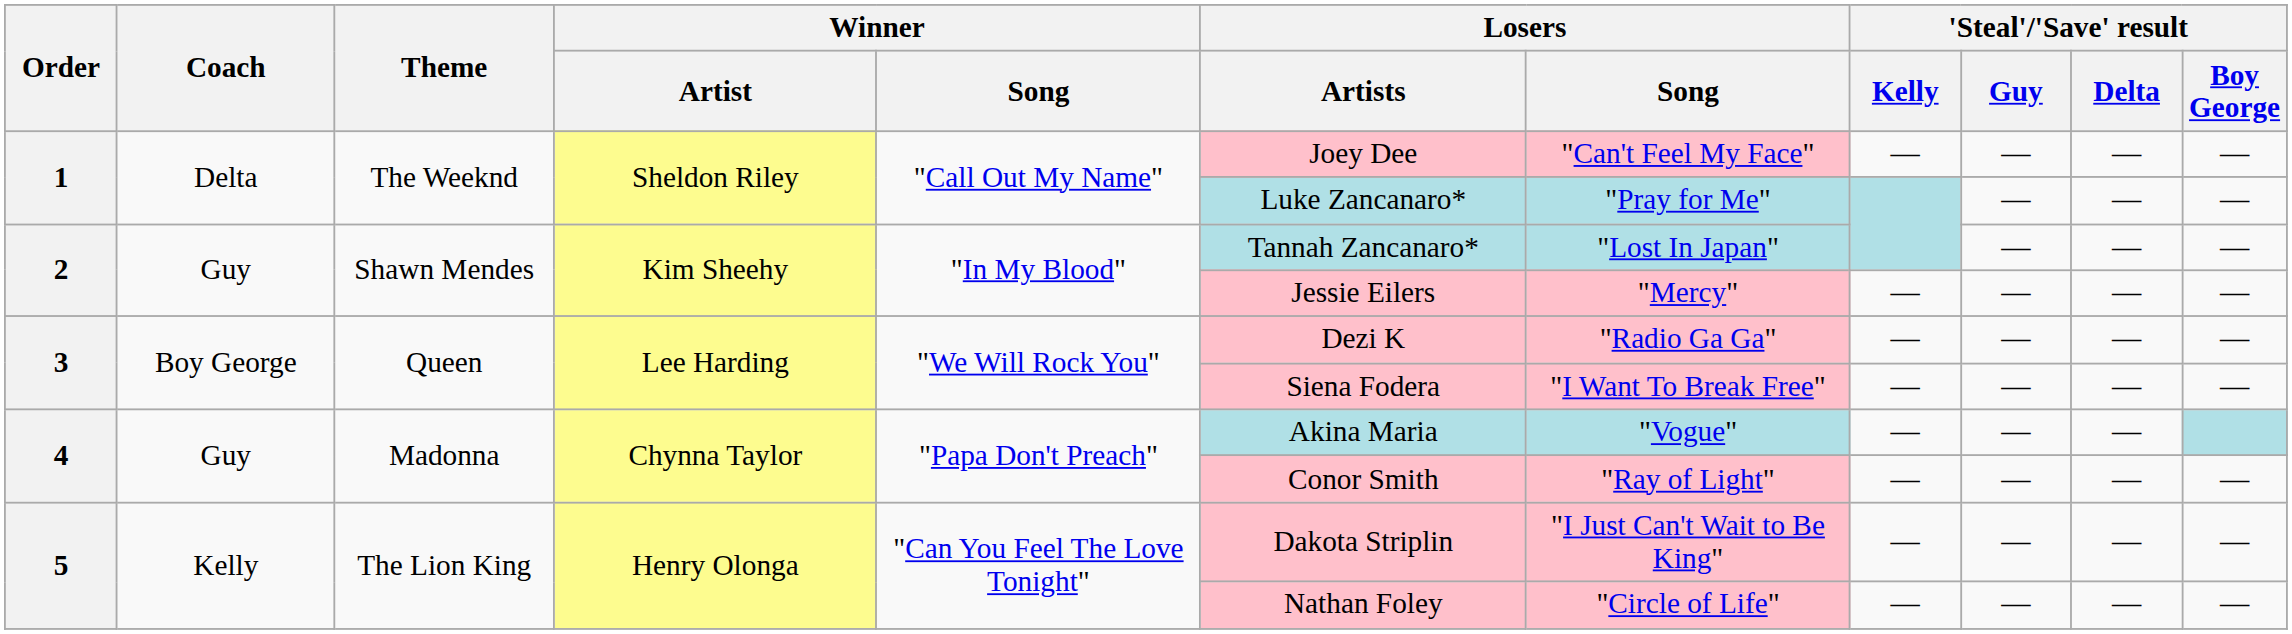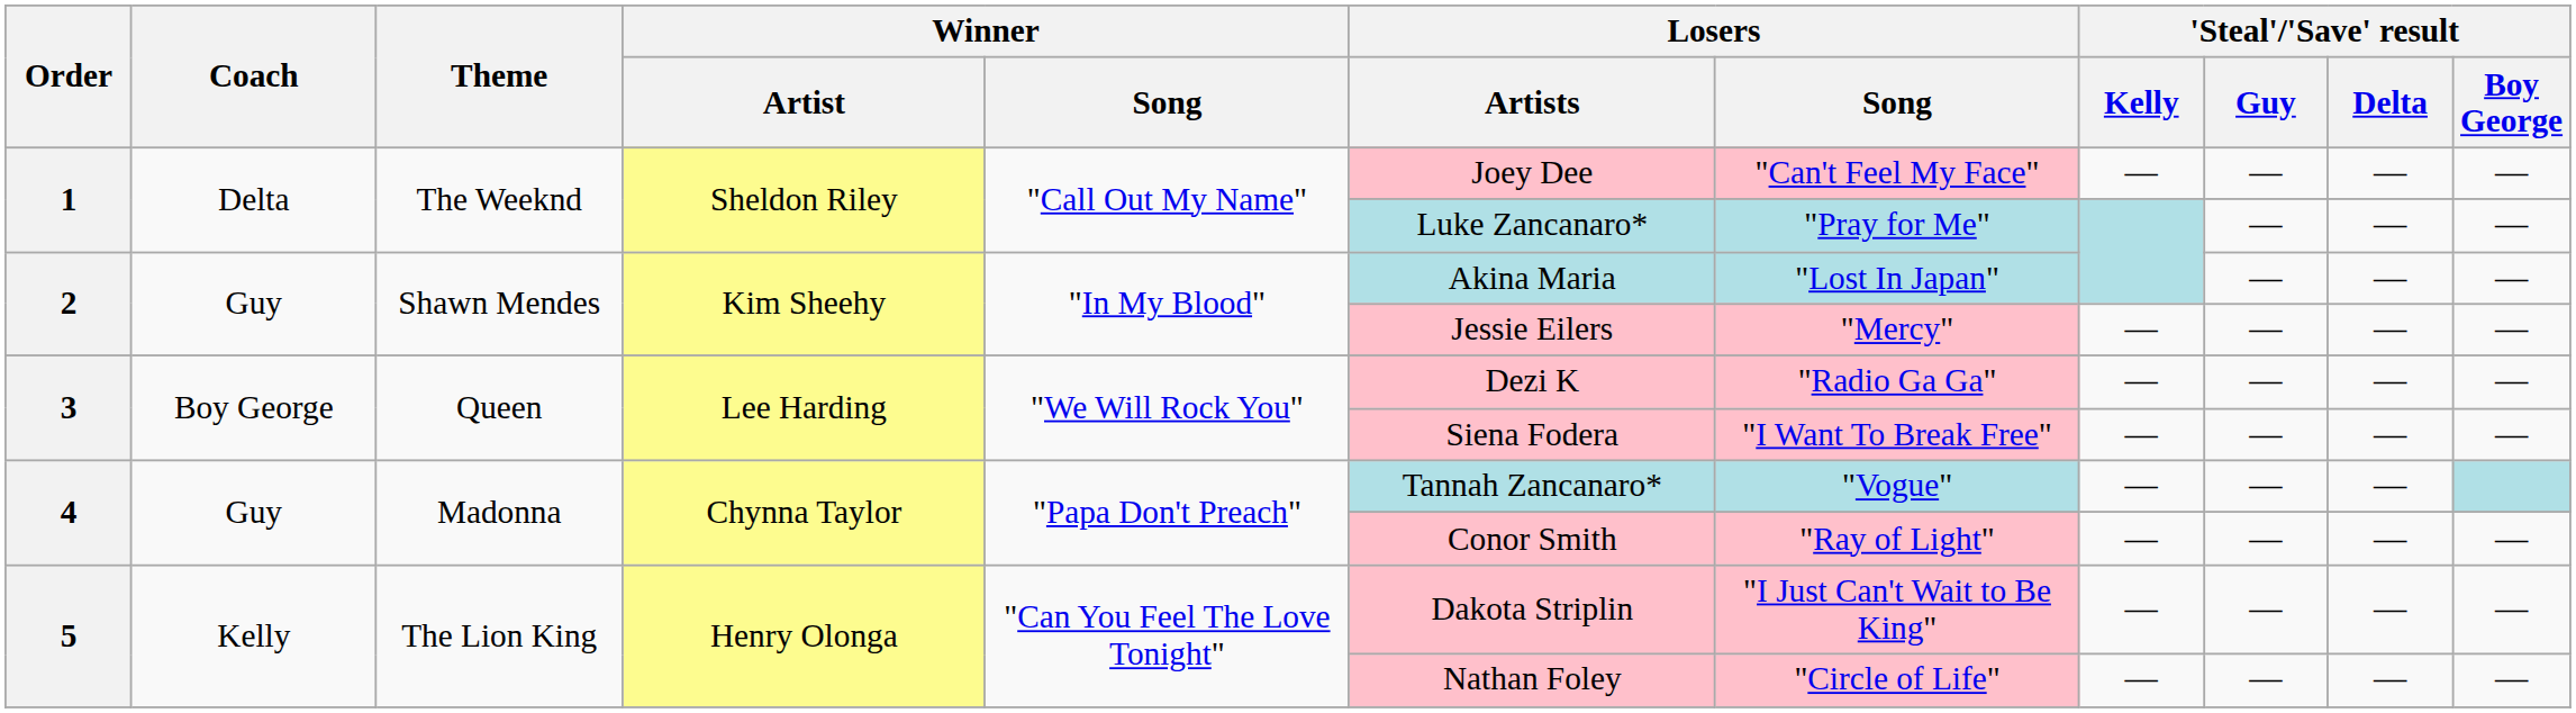row 5 | Losers / Artists: Tannah Zancanaro* -> Akina Maria
row 9 | Losers / Artists: Akina Maria -> Tannah Zancanaro*
